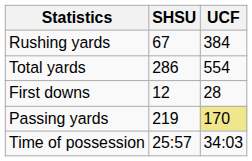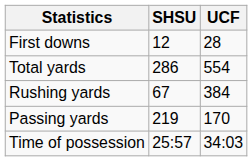rows swapped: First downs <-> Rushing yards
Passing yards | UCF: khaki background -> no background
